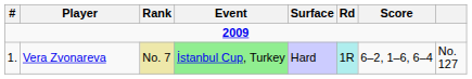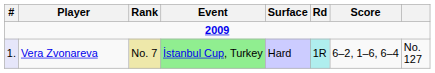Vera Zvonareva | #: no background -> lavender background
